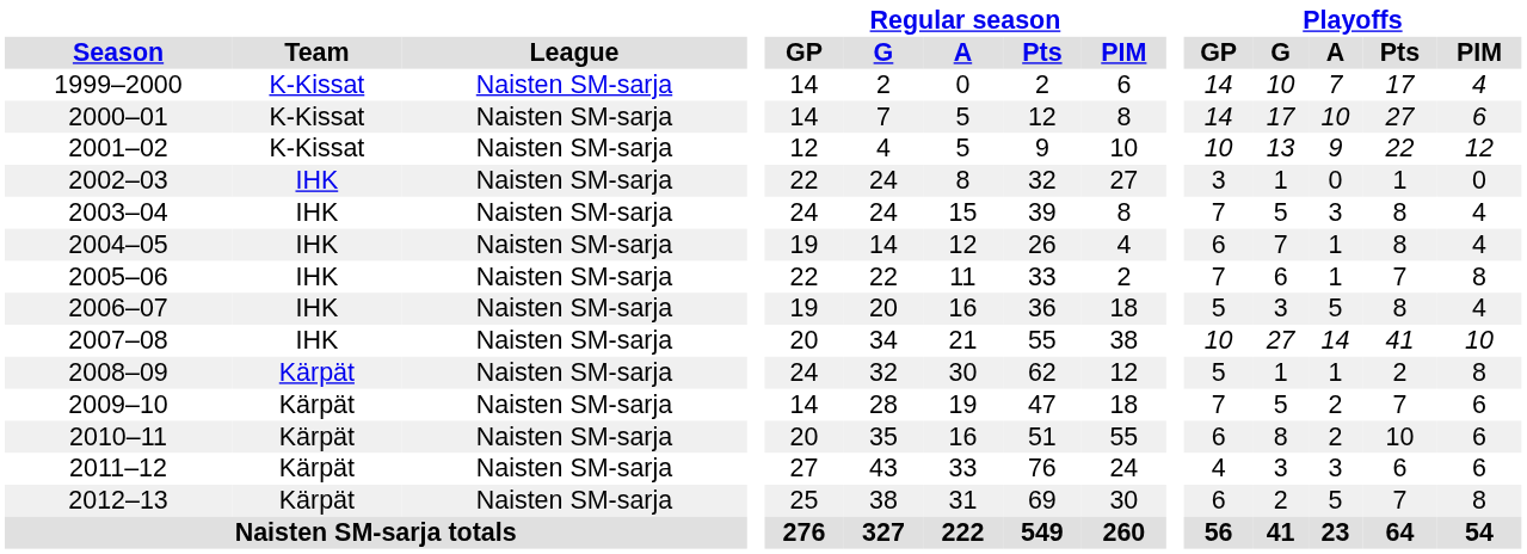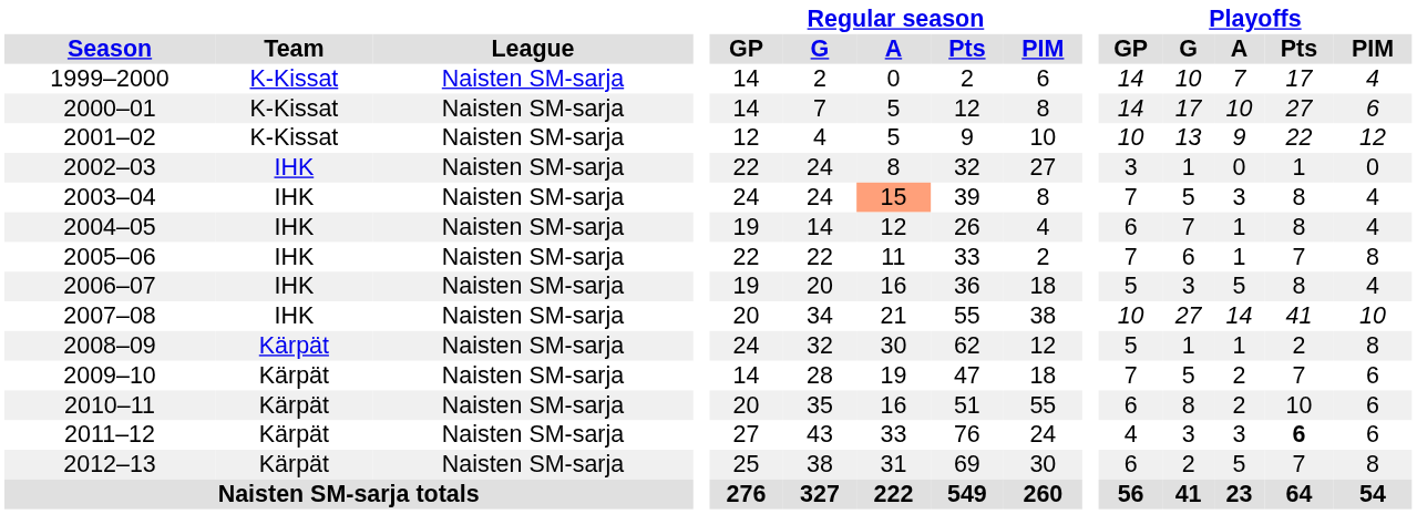2003–04 | Regular season / A: no background -> lightsalmon background
2011–12 | Playoffs / Pts: normal -> bold
